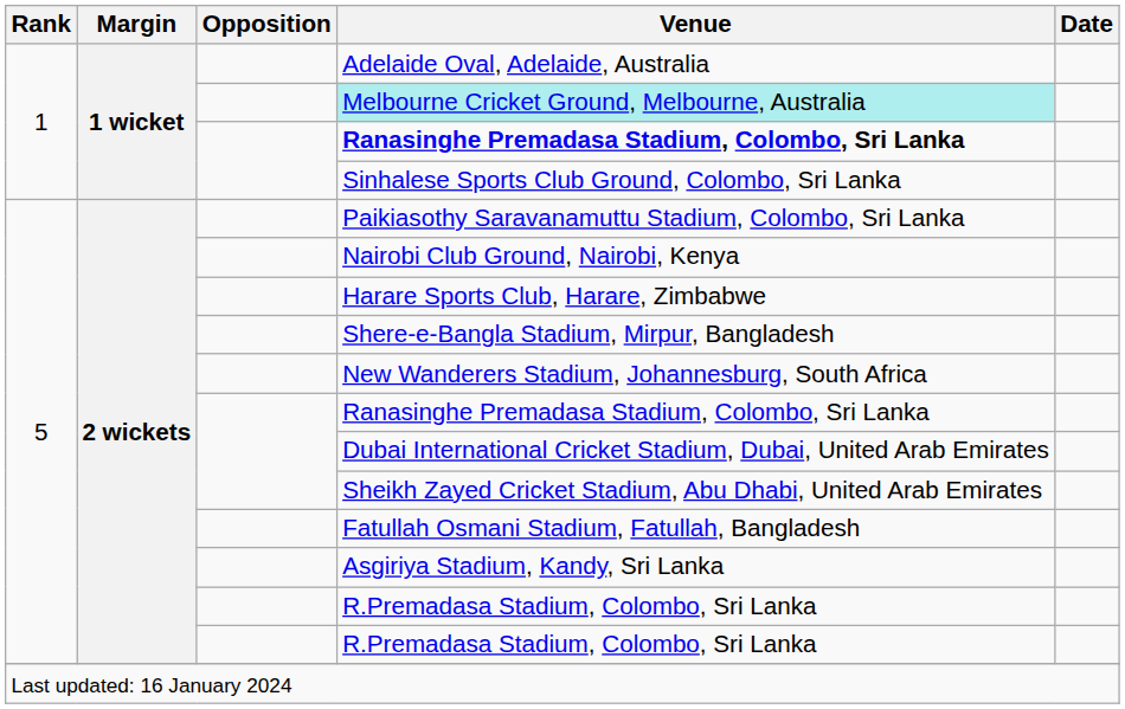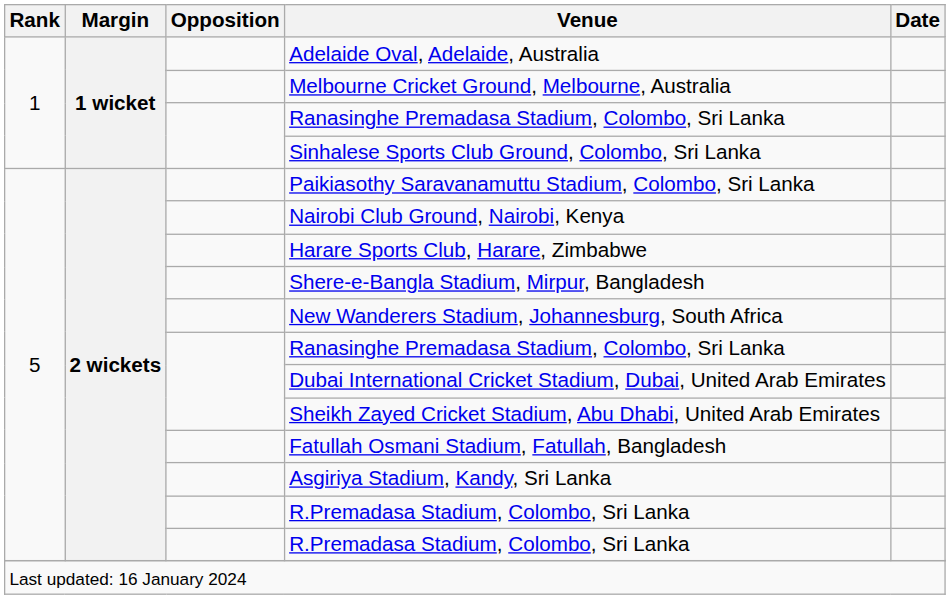Melbourne Cricket Ground, Melbourne, Australia | Venue: paleturquoise background -> no background
1 / Ranasinghe Premadasa Stadium, Colombo, Sri Lanka | Venue: bold -> normal
